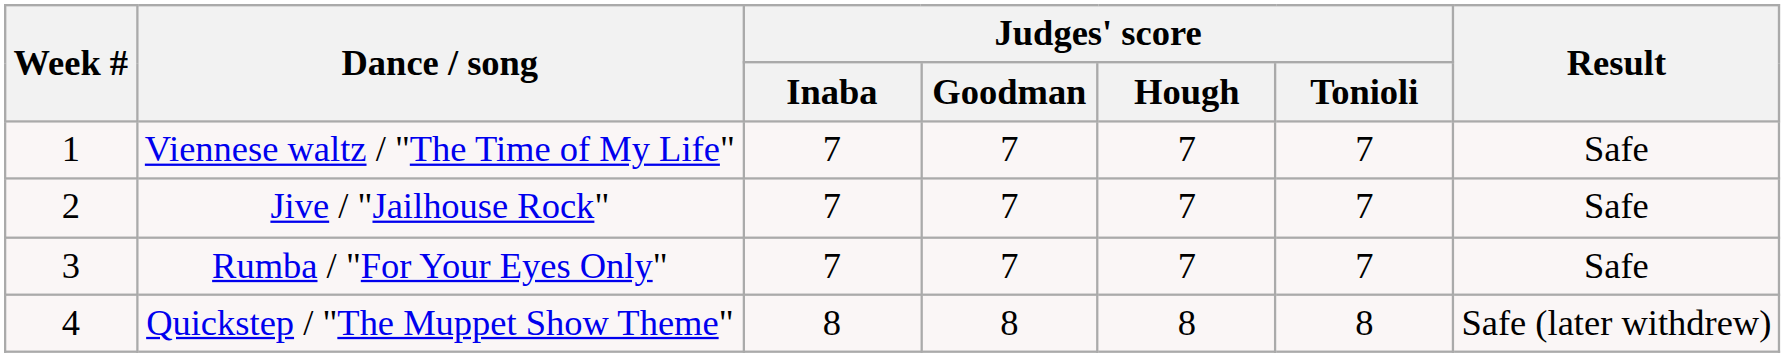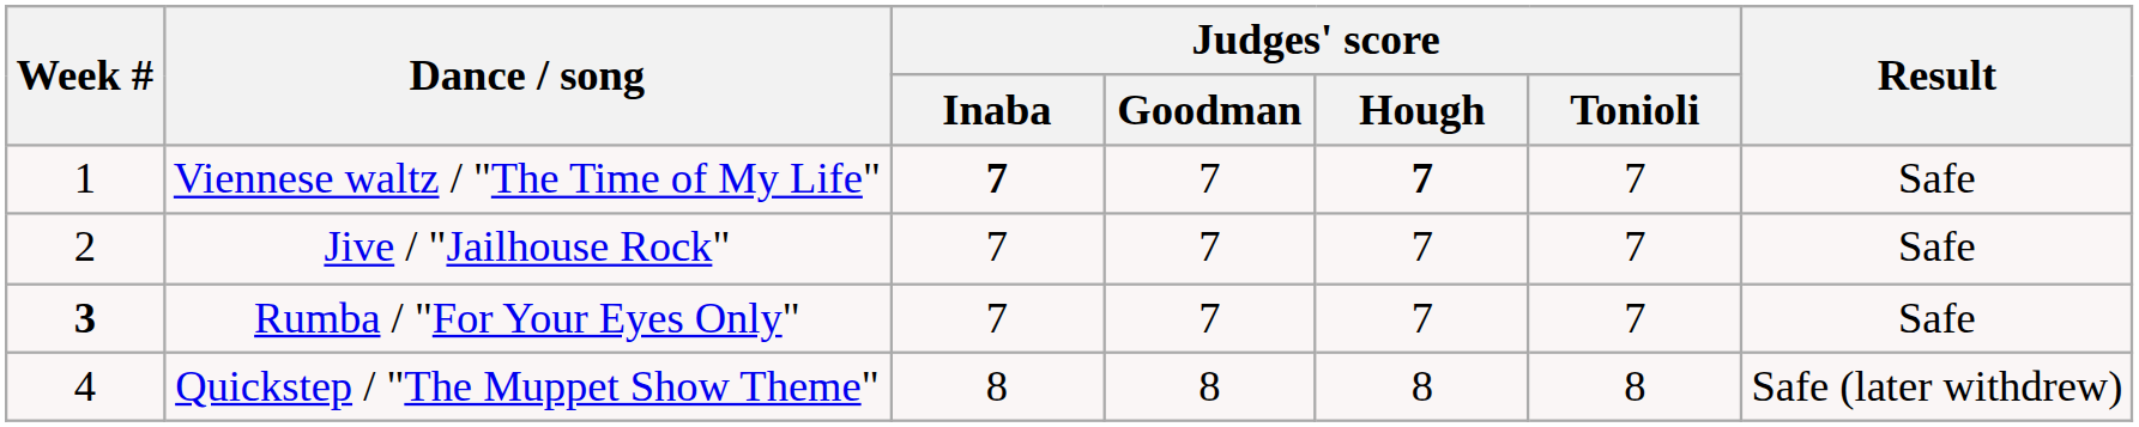Viennese waltz / "The Time of My Life" | Judges' score / Inaba: normal -> bold
Viennese waltz / "The Time of My Life" | Judges' score / Hough: normal -> bold
Rumba / "For Your Eyes Only" | Week #: normal -> bold
